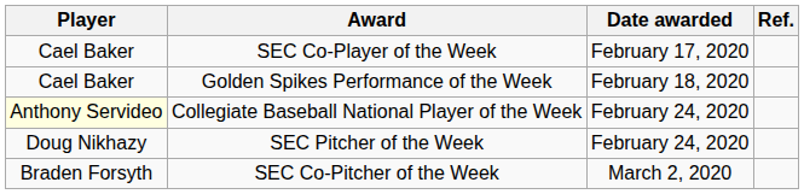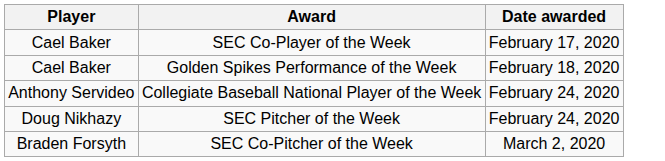- column: Ref.
Collegiate Baseball National Player of the Week | Player: lightyellow background -> no background
